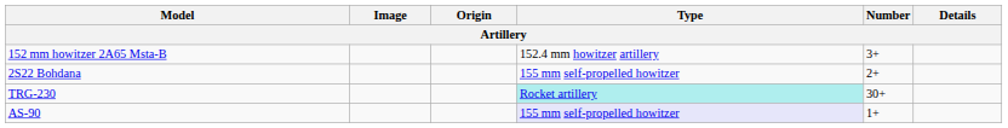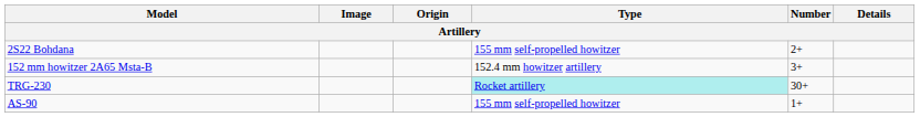rows swapped: 152 mm howitzer 2A65 Msta-B <-> 2S22 Bohdana
AS-90 | Type: lavender background -> no background
